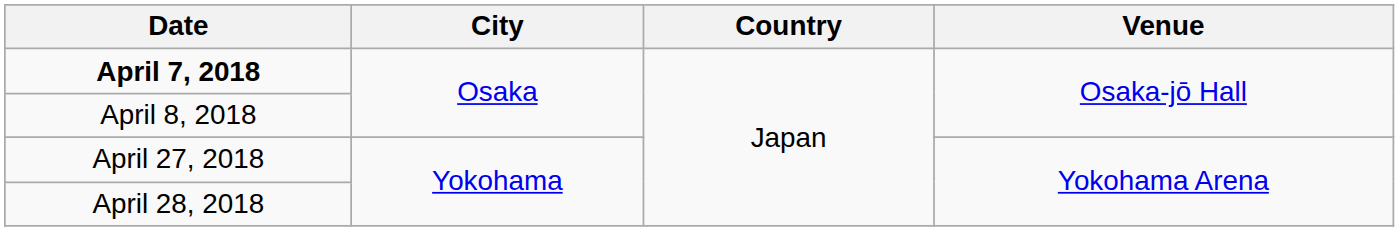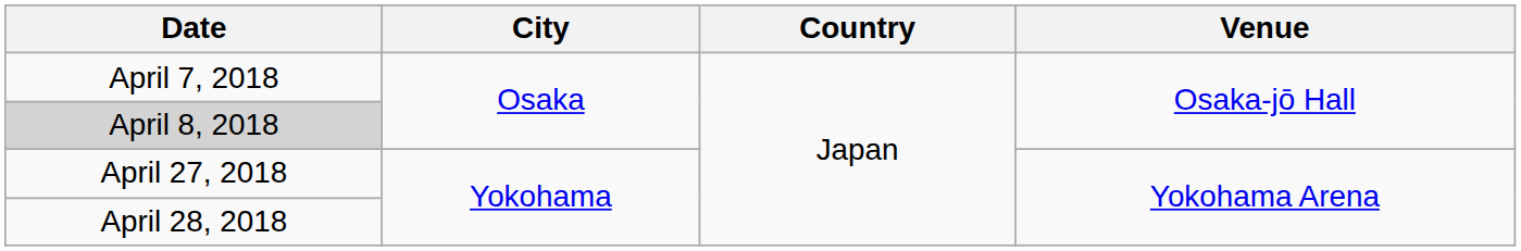April 7, 2018 | Date: bold -> normal
April 8, 2018 | Date: no background -> lightgrey background
